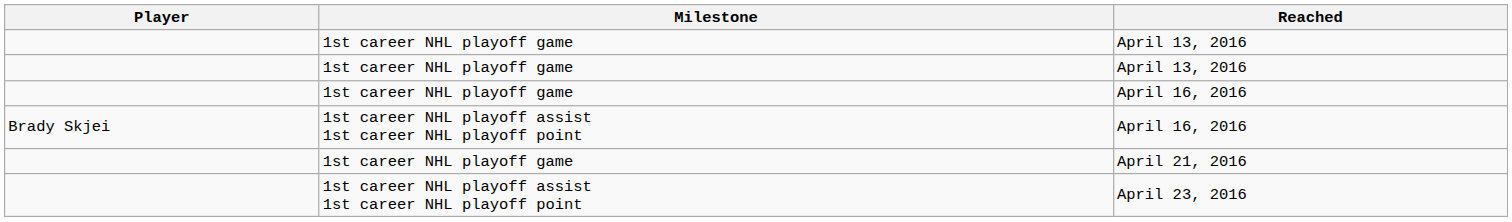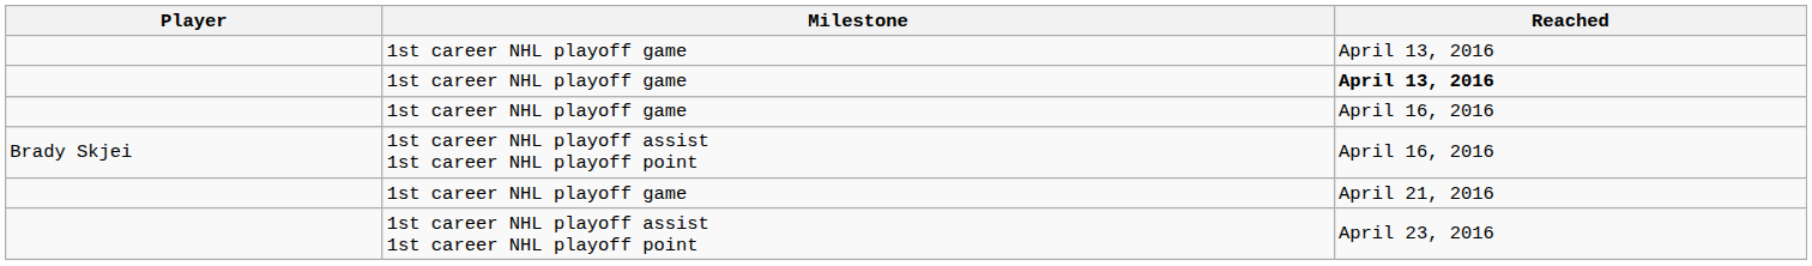row 3 | Reached: normal -> bold
